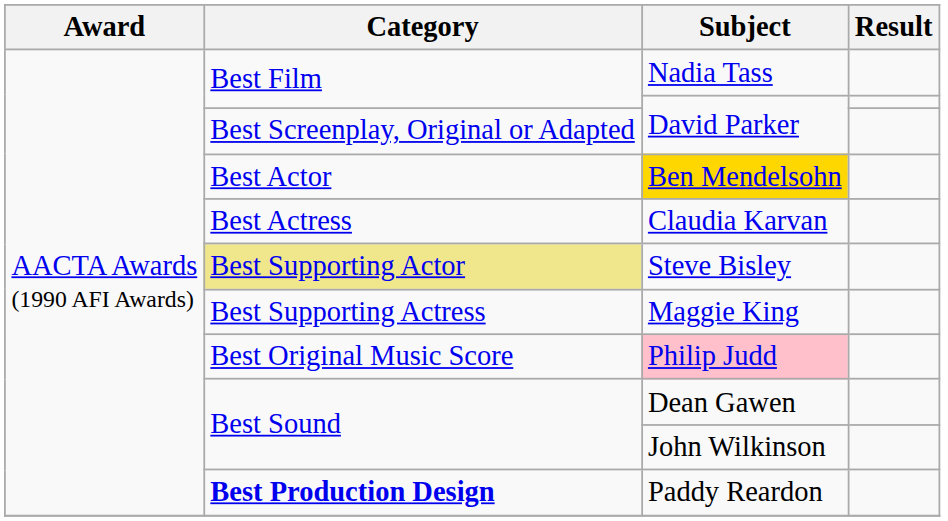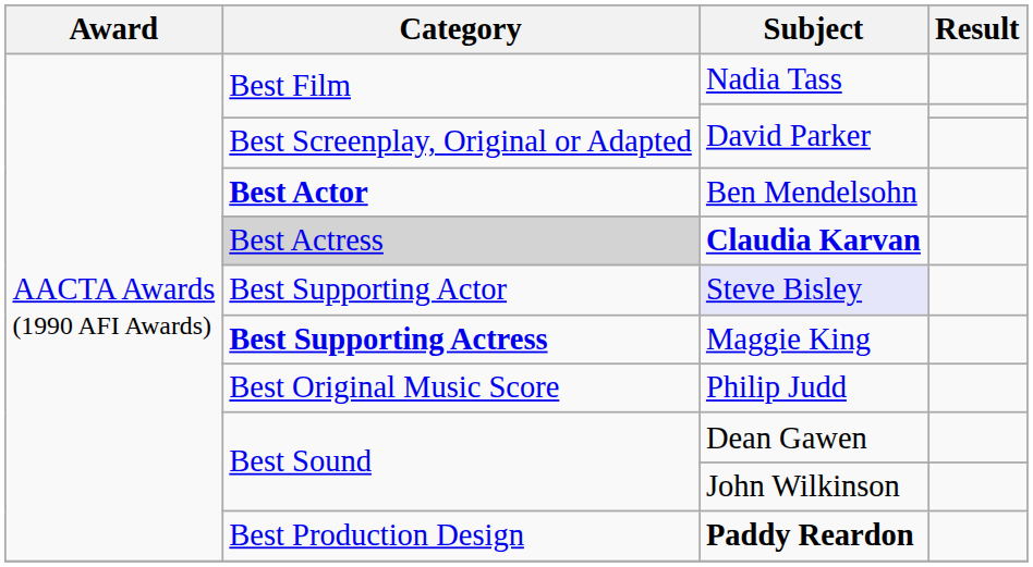Ben Mendelsohn | Category: normal -> bold
Ben Mendelsohn | Subject: gold background -> no background
Claudia Karvan | Category: no background -> lightgrey background
Claudia Karvan | Subject: normal -> bold
Steve Bisley | Category: khaki background -> no background
Steve Bisley | Subject: no background -> lavender background
Maggie King | Category: normal -> bold
Philip Judd | Subject: pink background -> no background
Paddy Reardon | Category: bold -> normal
Paddy Reardon | Subject: normal -> bold
